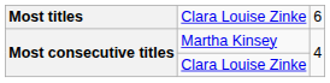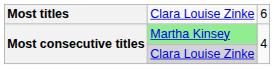Martha Kinsey | column 2: no background -> lightgreen background
Most consecutive titles / Clara Louise Zinke | column 2: no background -> lightgrey background
